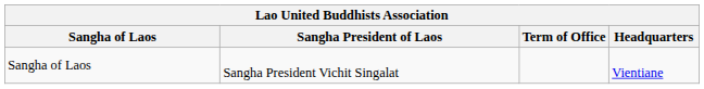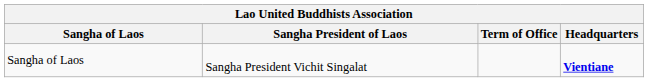row 3 | Headquarters: normal -> bold
